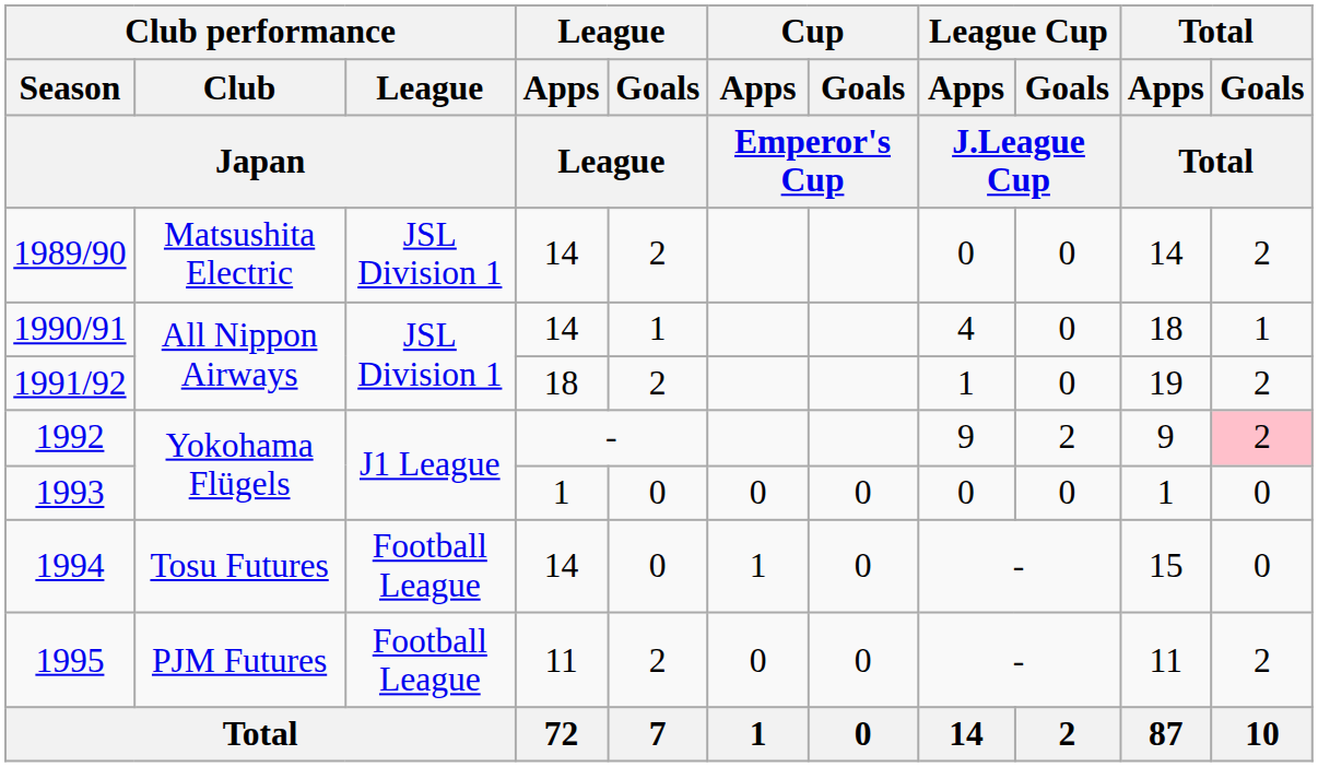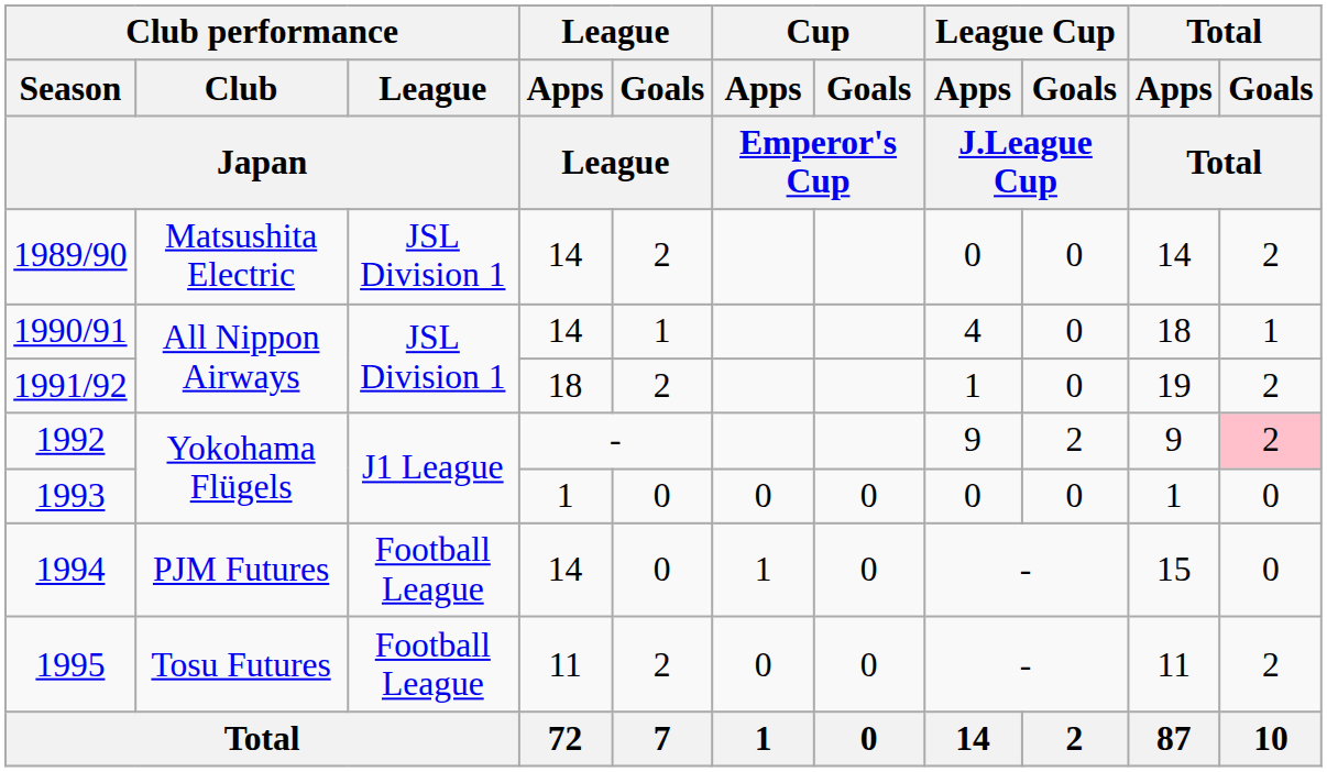1994 | Club performance / Club / Japan: Tosu Futures -> PJM Futures
1995 | Club performance / Club / Japan: PJM Futures -> Tosu Futures
